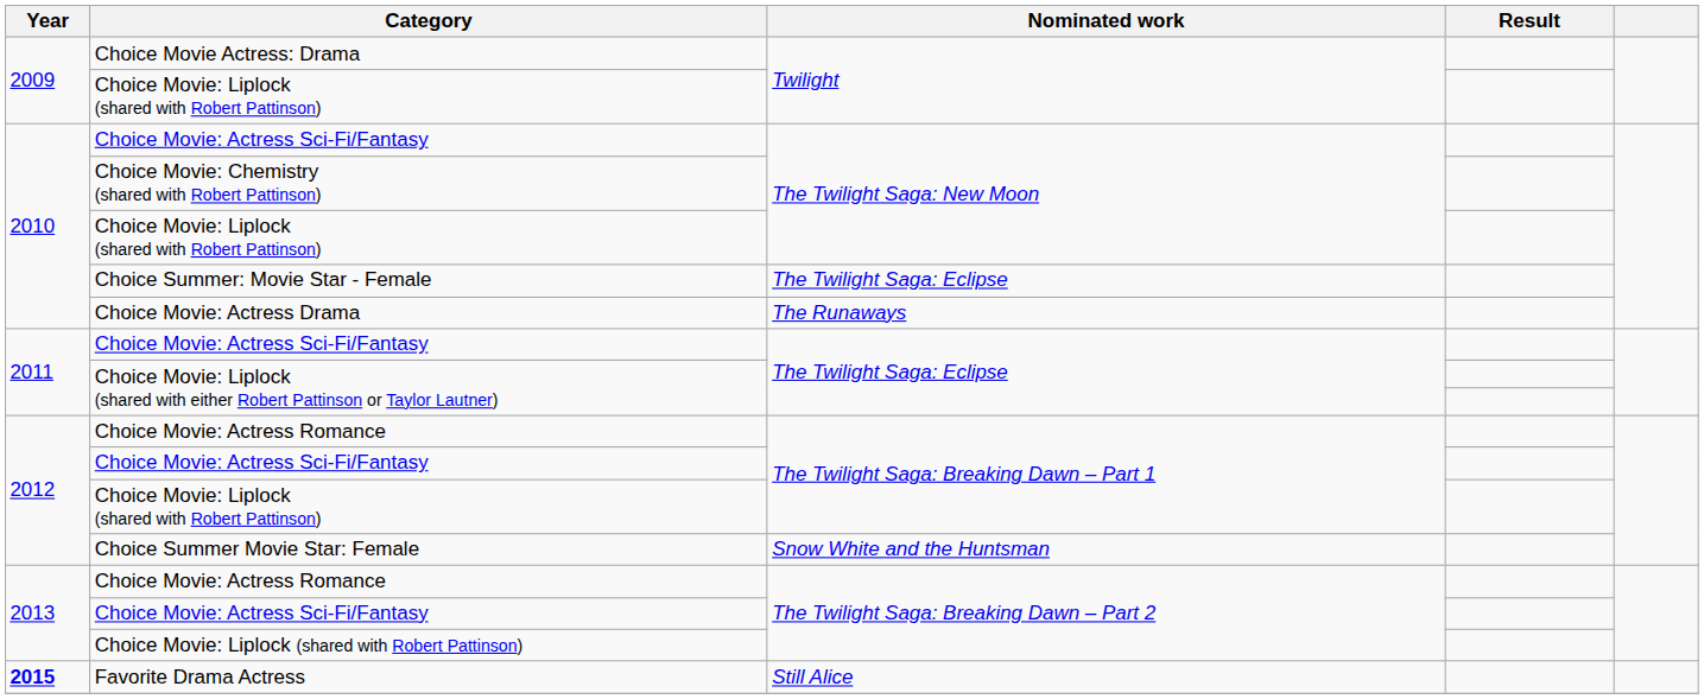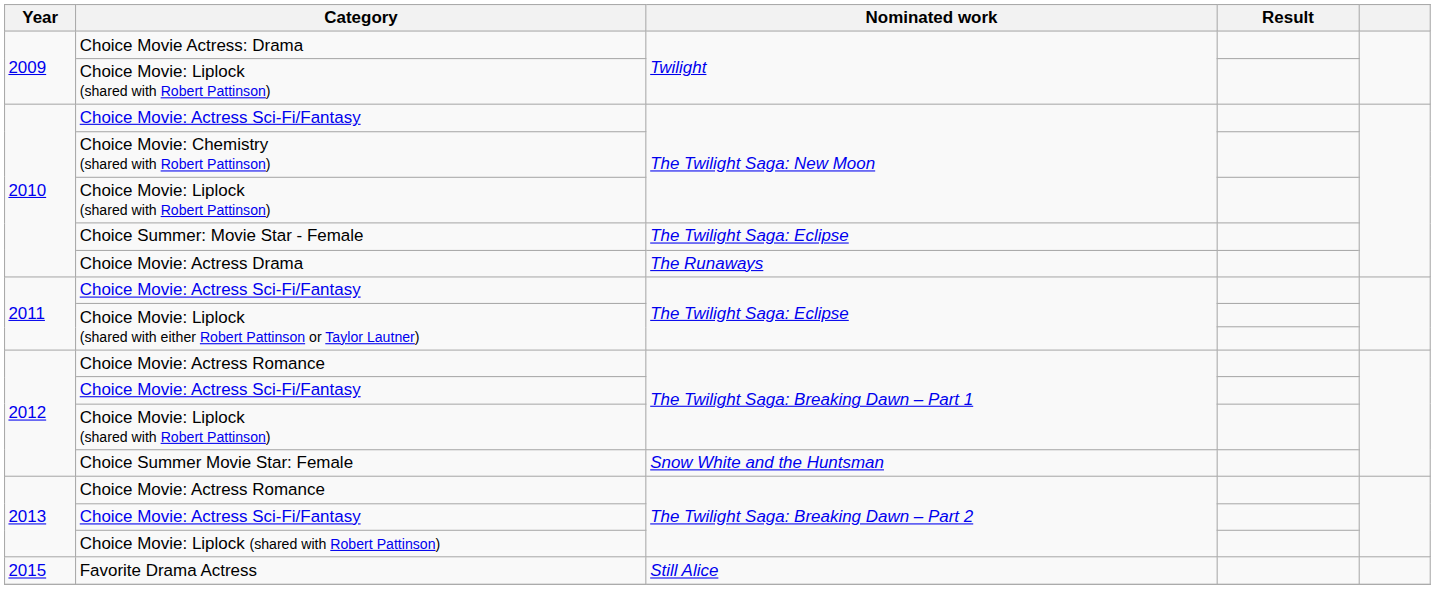Favorite Drama Actress | Year: bold -> normal
